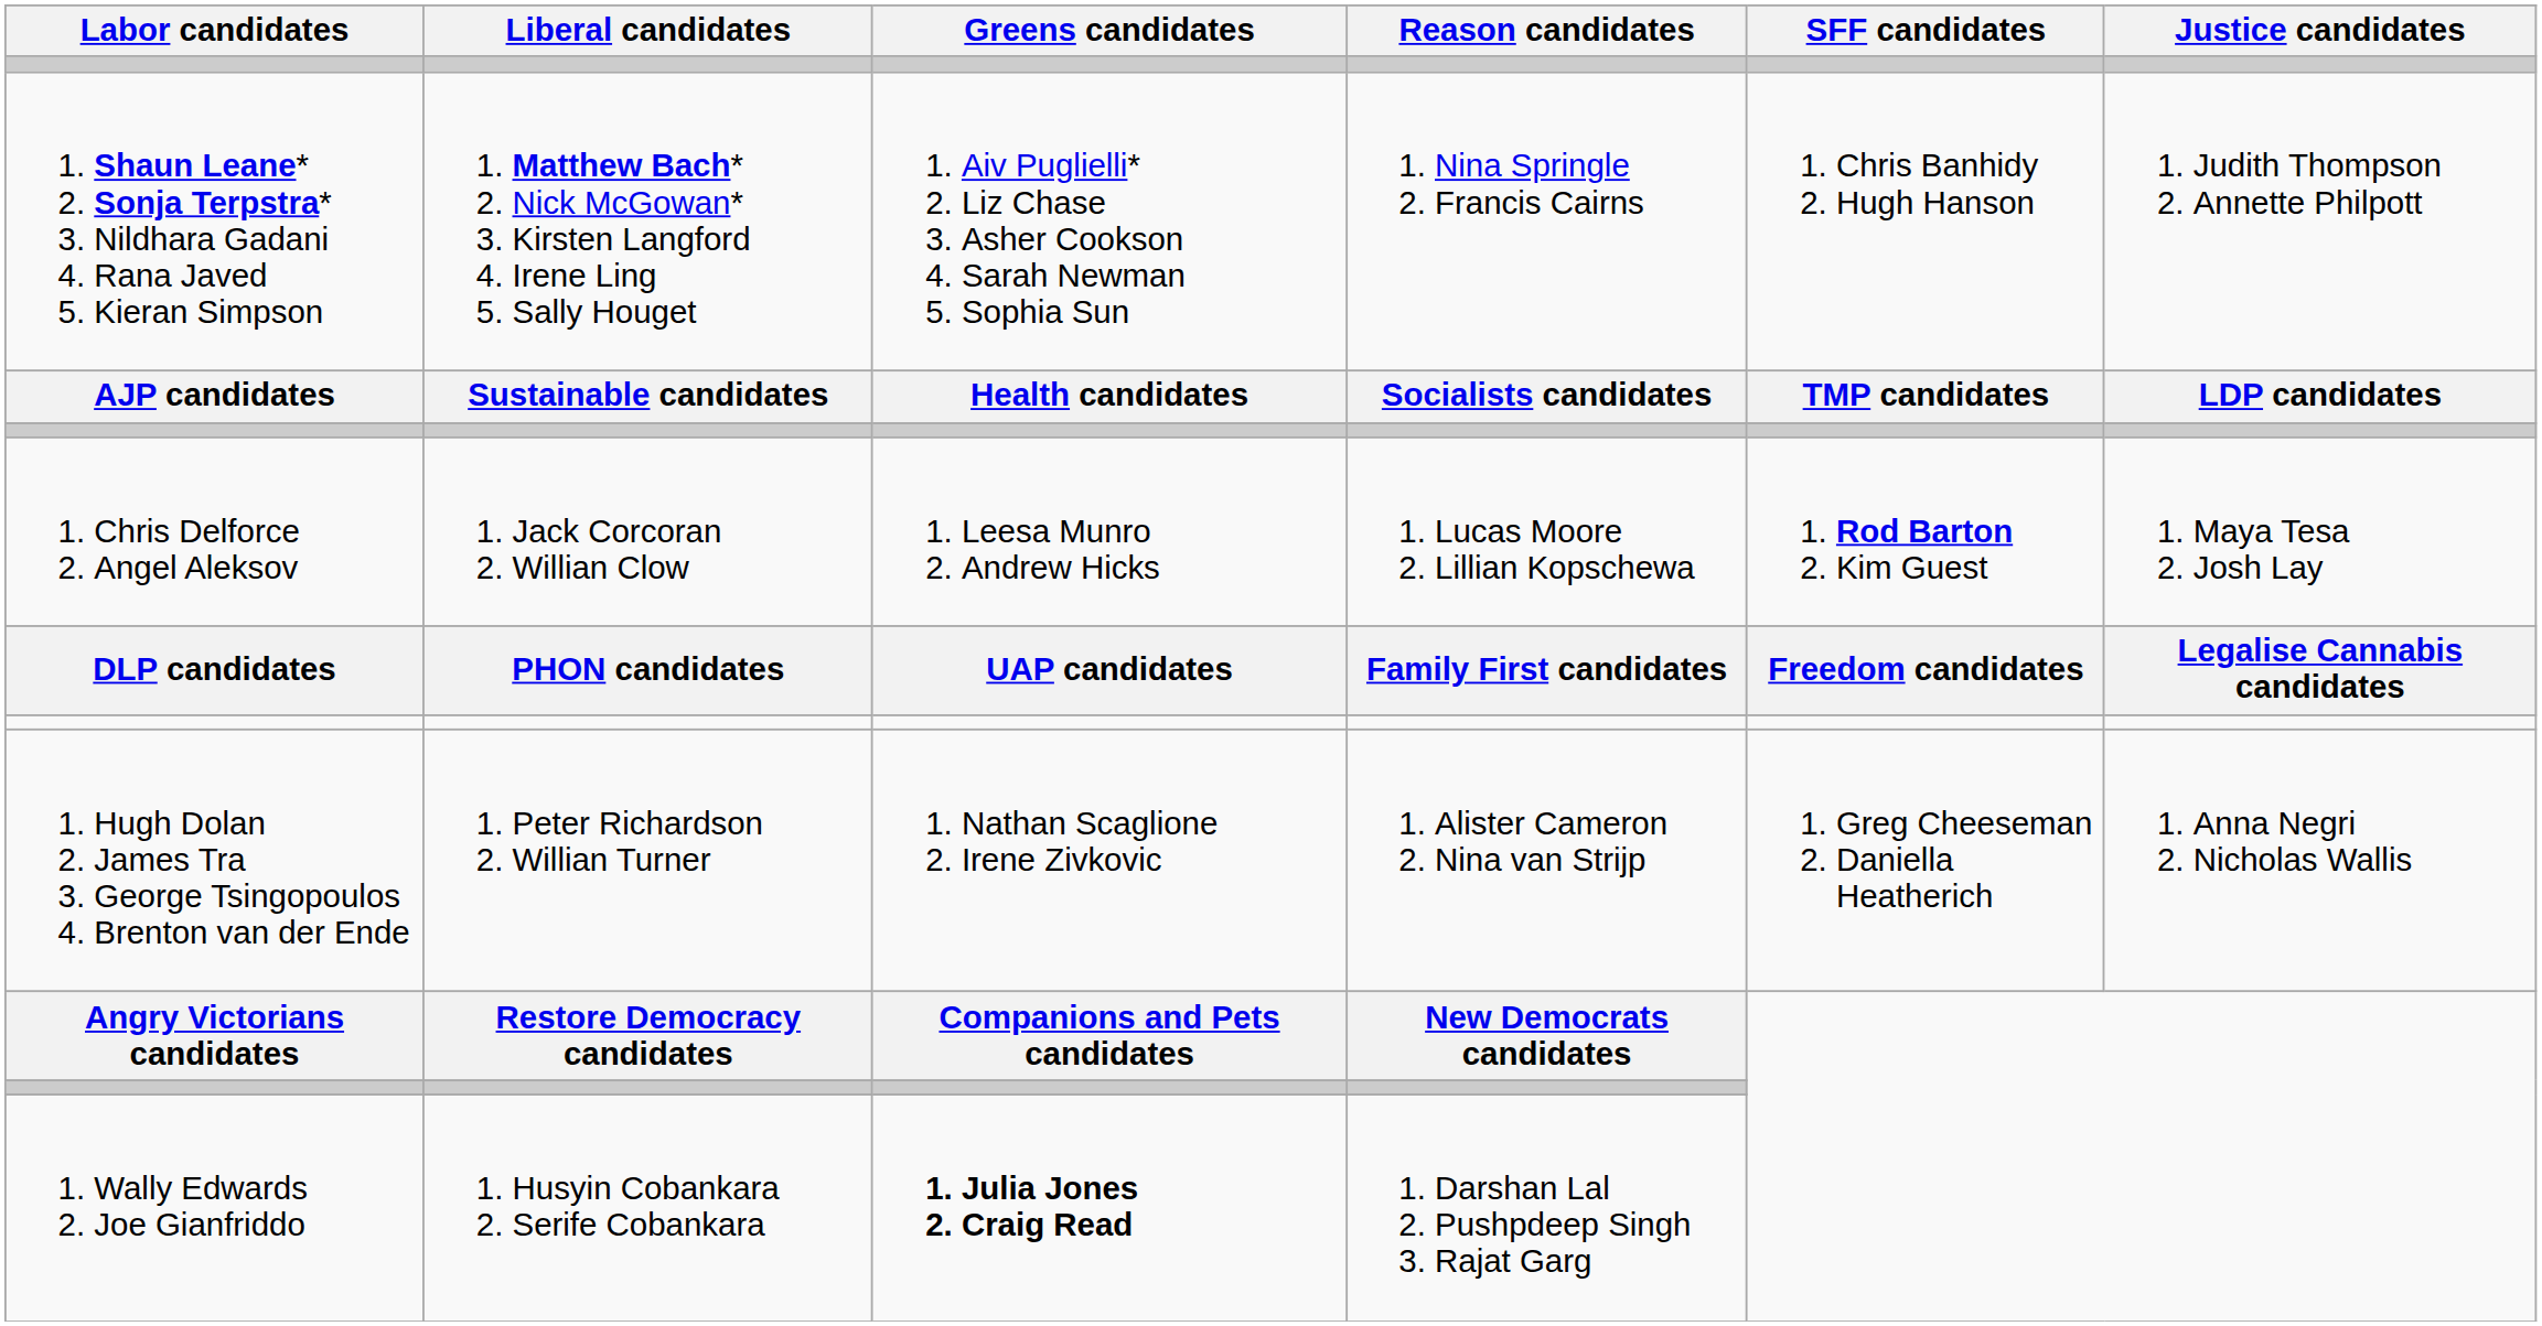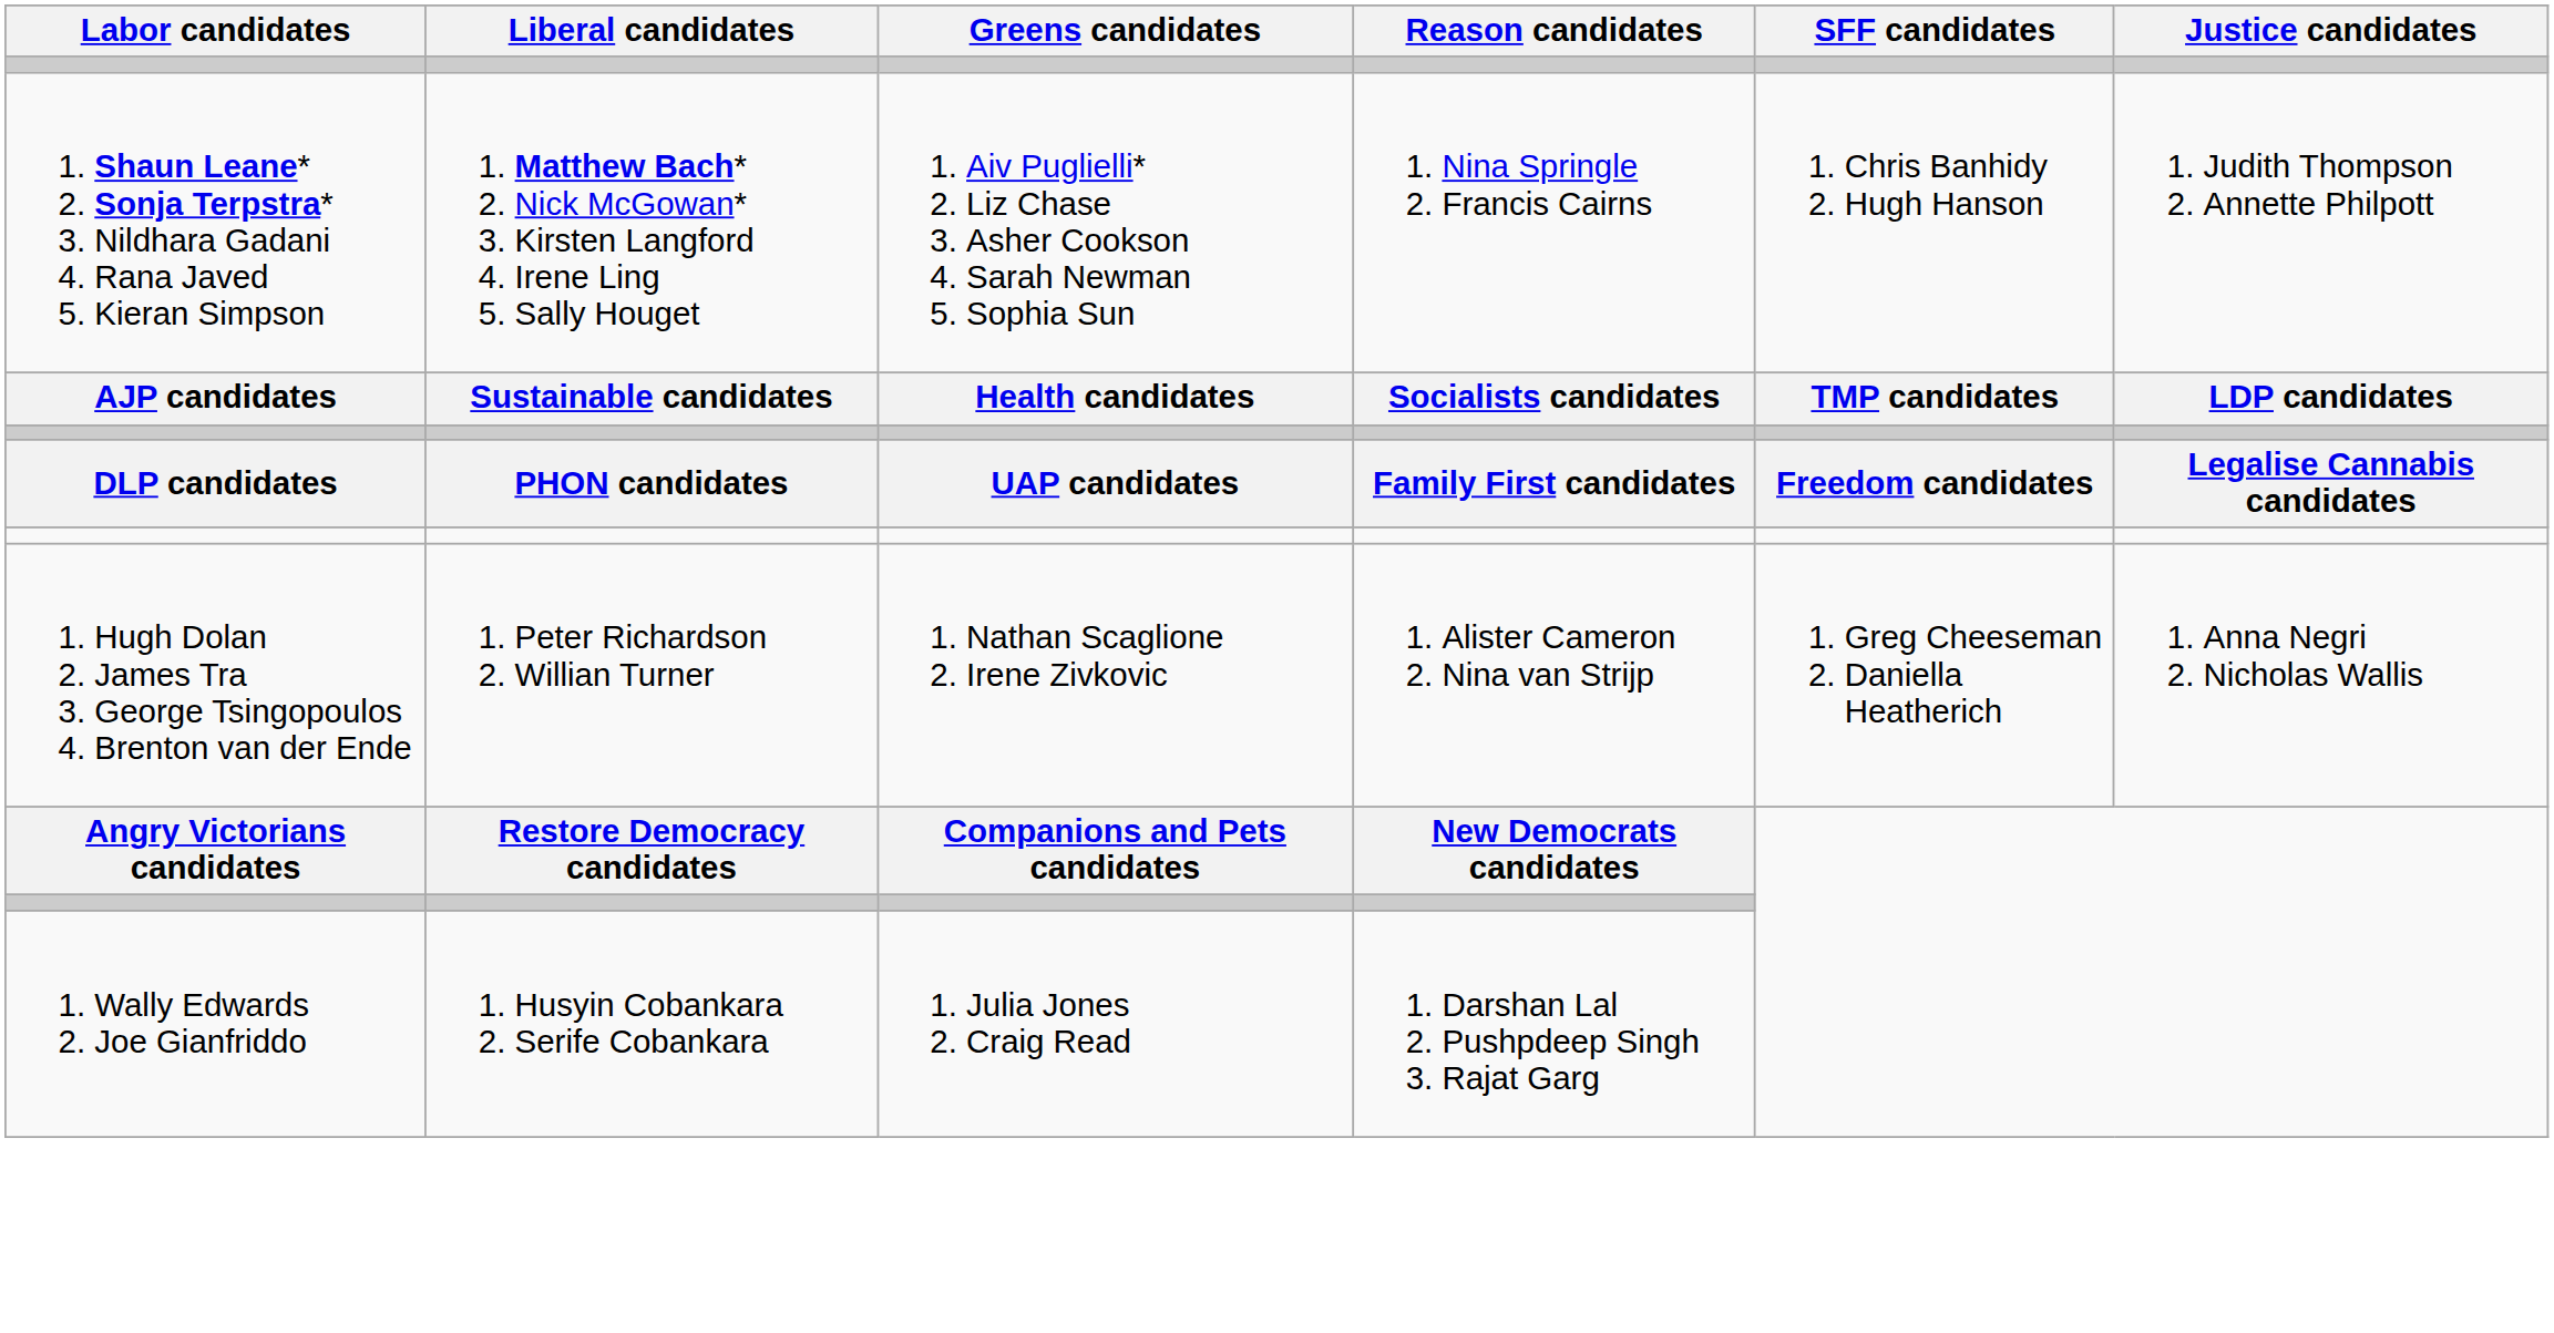- row: Chris Delforce Angel Aleksov | Jack Corcoran Willian Clow | Leesa Munro Andrew Hicks | Lucas Moore Lillian Kopschewa | Rod Barton Kim Guest | Maya Tesa Josh Lay
Wally Edwards Joe Gianfriddo | Greens candidates: bold -> normal
